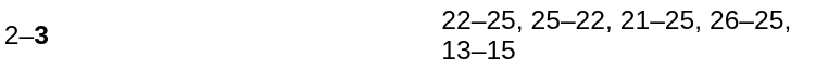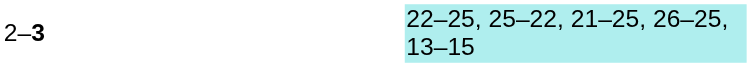row 1 | column 2: no background -> paleturquoise background
